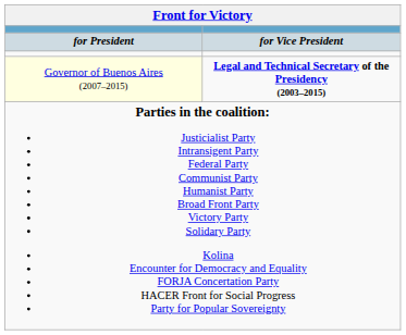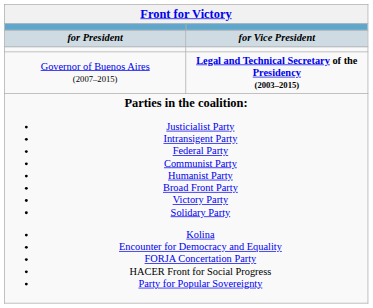row 5 | column 1: lightyellow background -> no background
